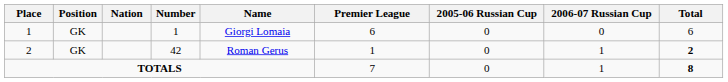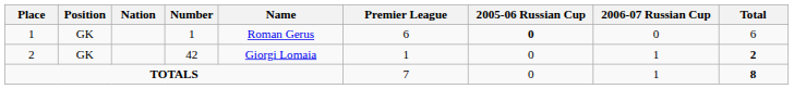row 2 | Name: Giorgi Lomaia -> Roman Gerus
row 2 | 2005-06 Russian Cup: normal -> bold
row 3 | Name: Roman Gerus -> Giorgi Lomaia
